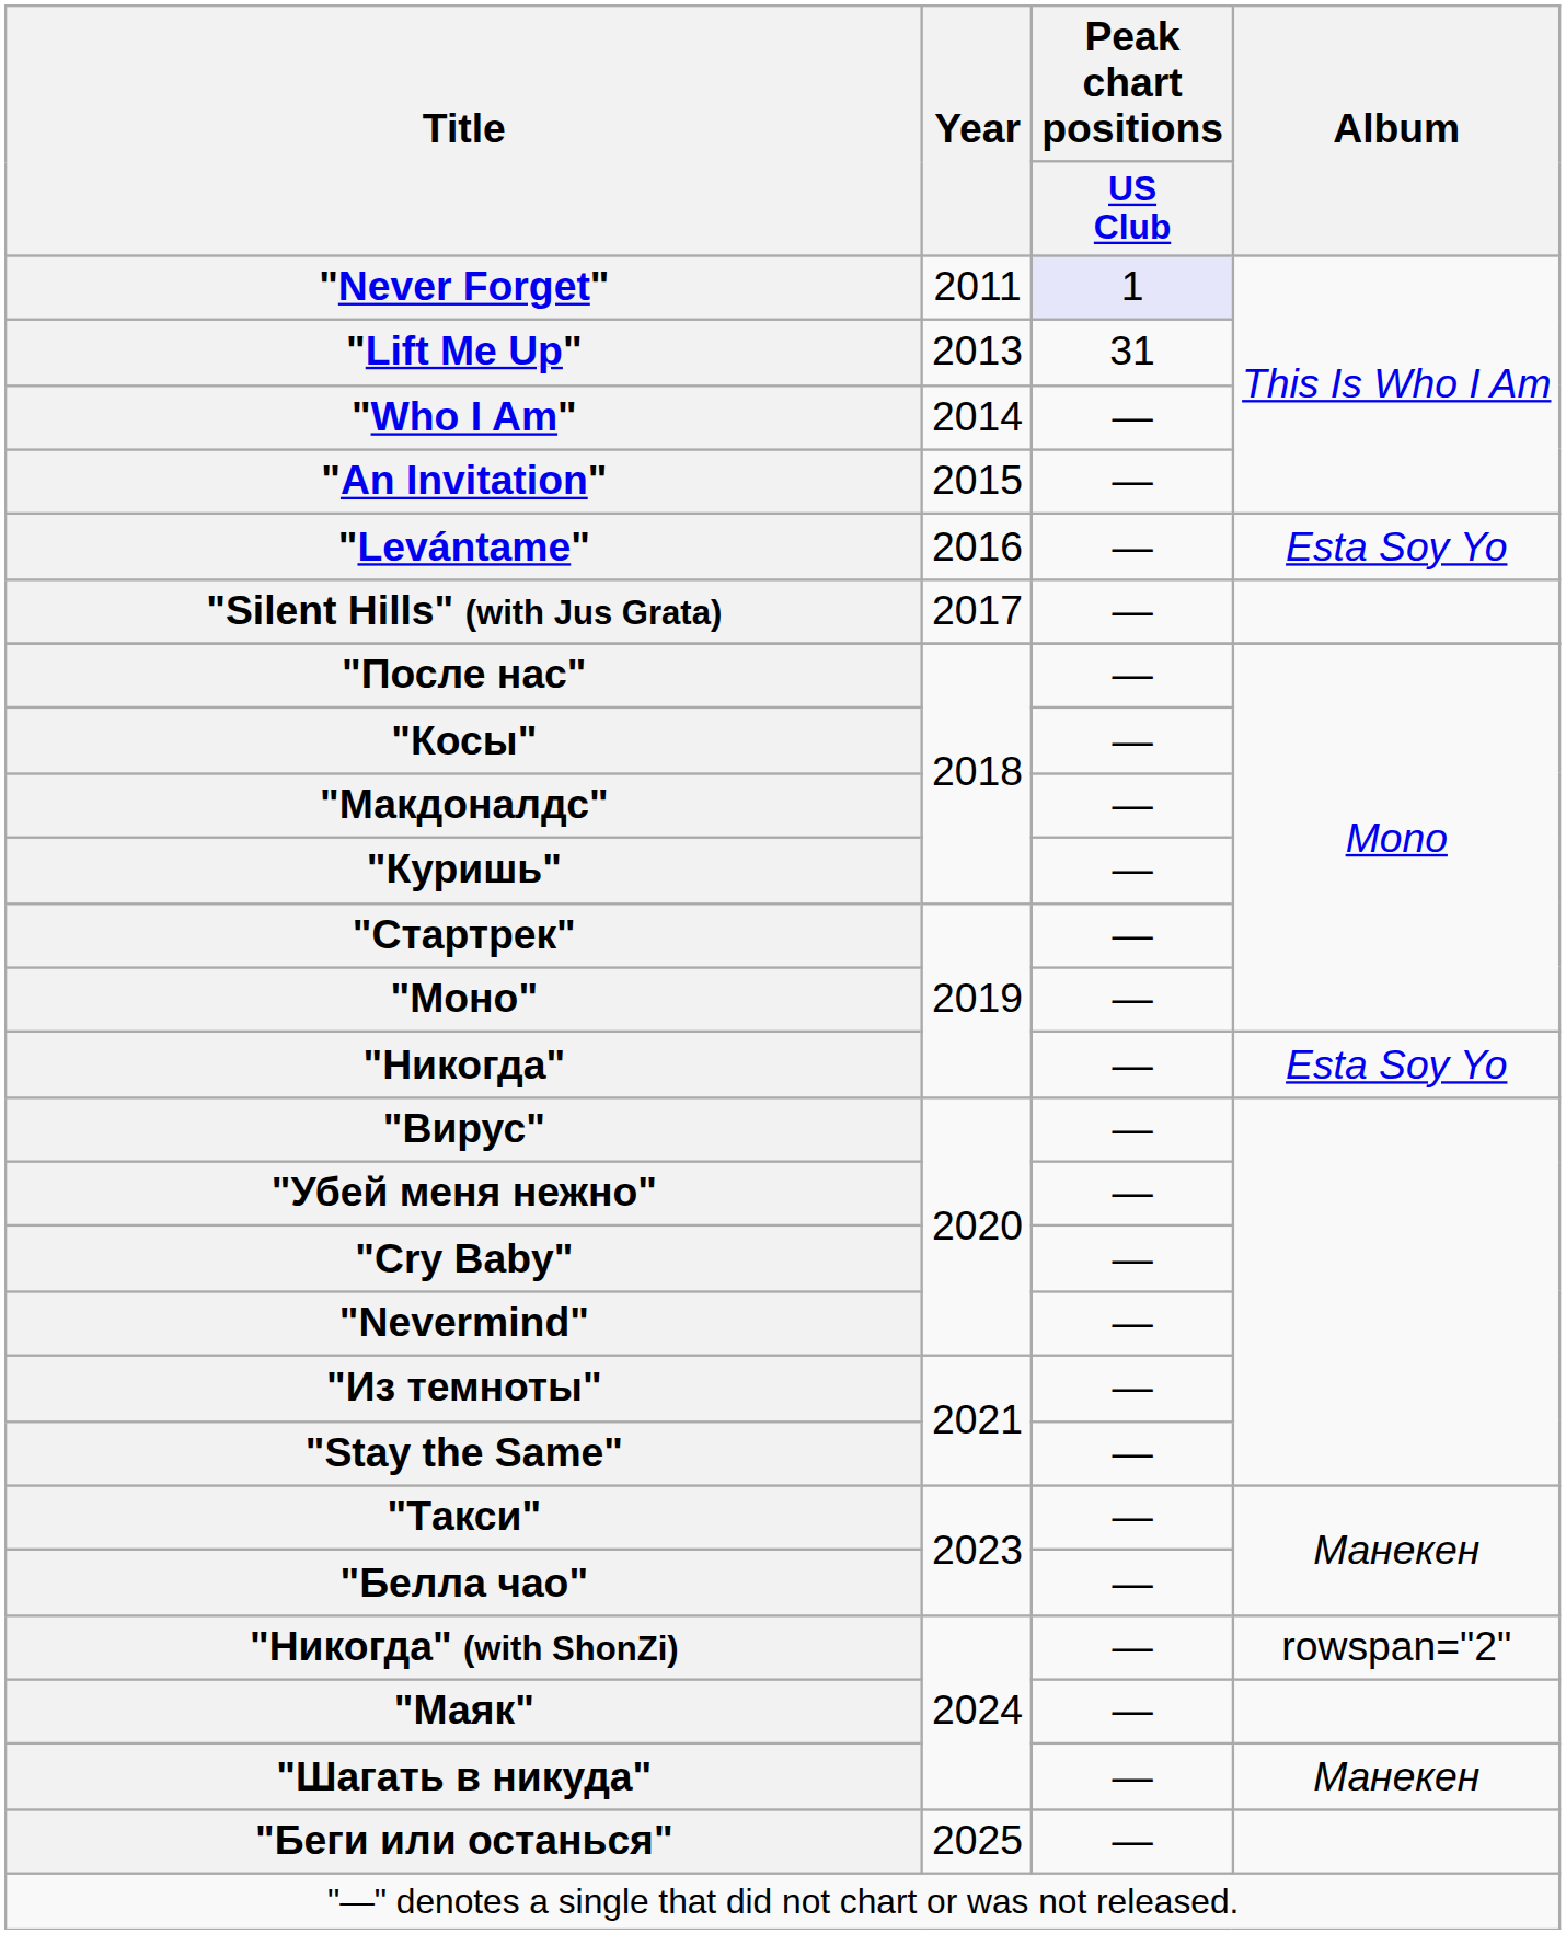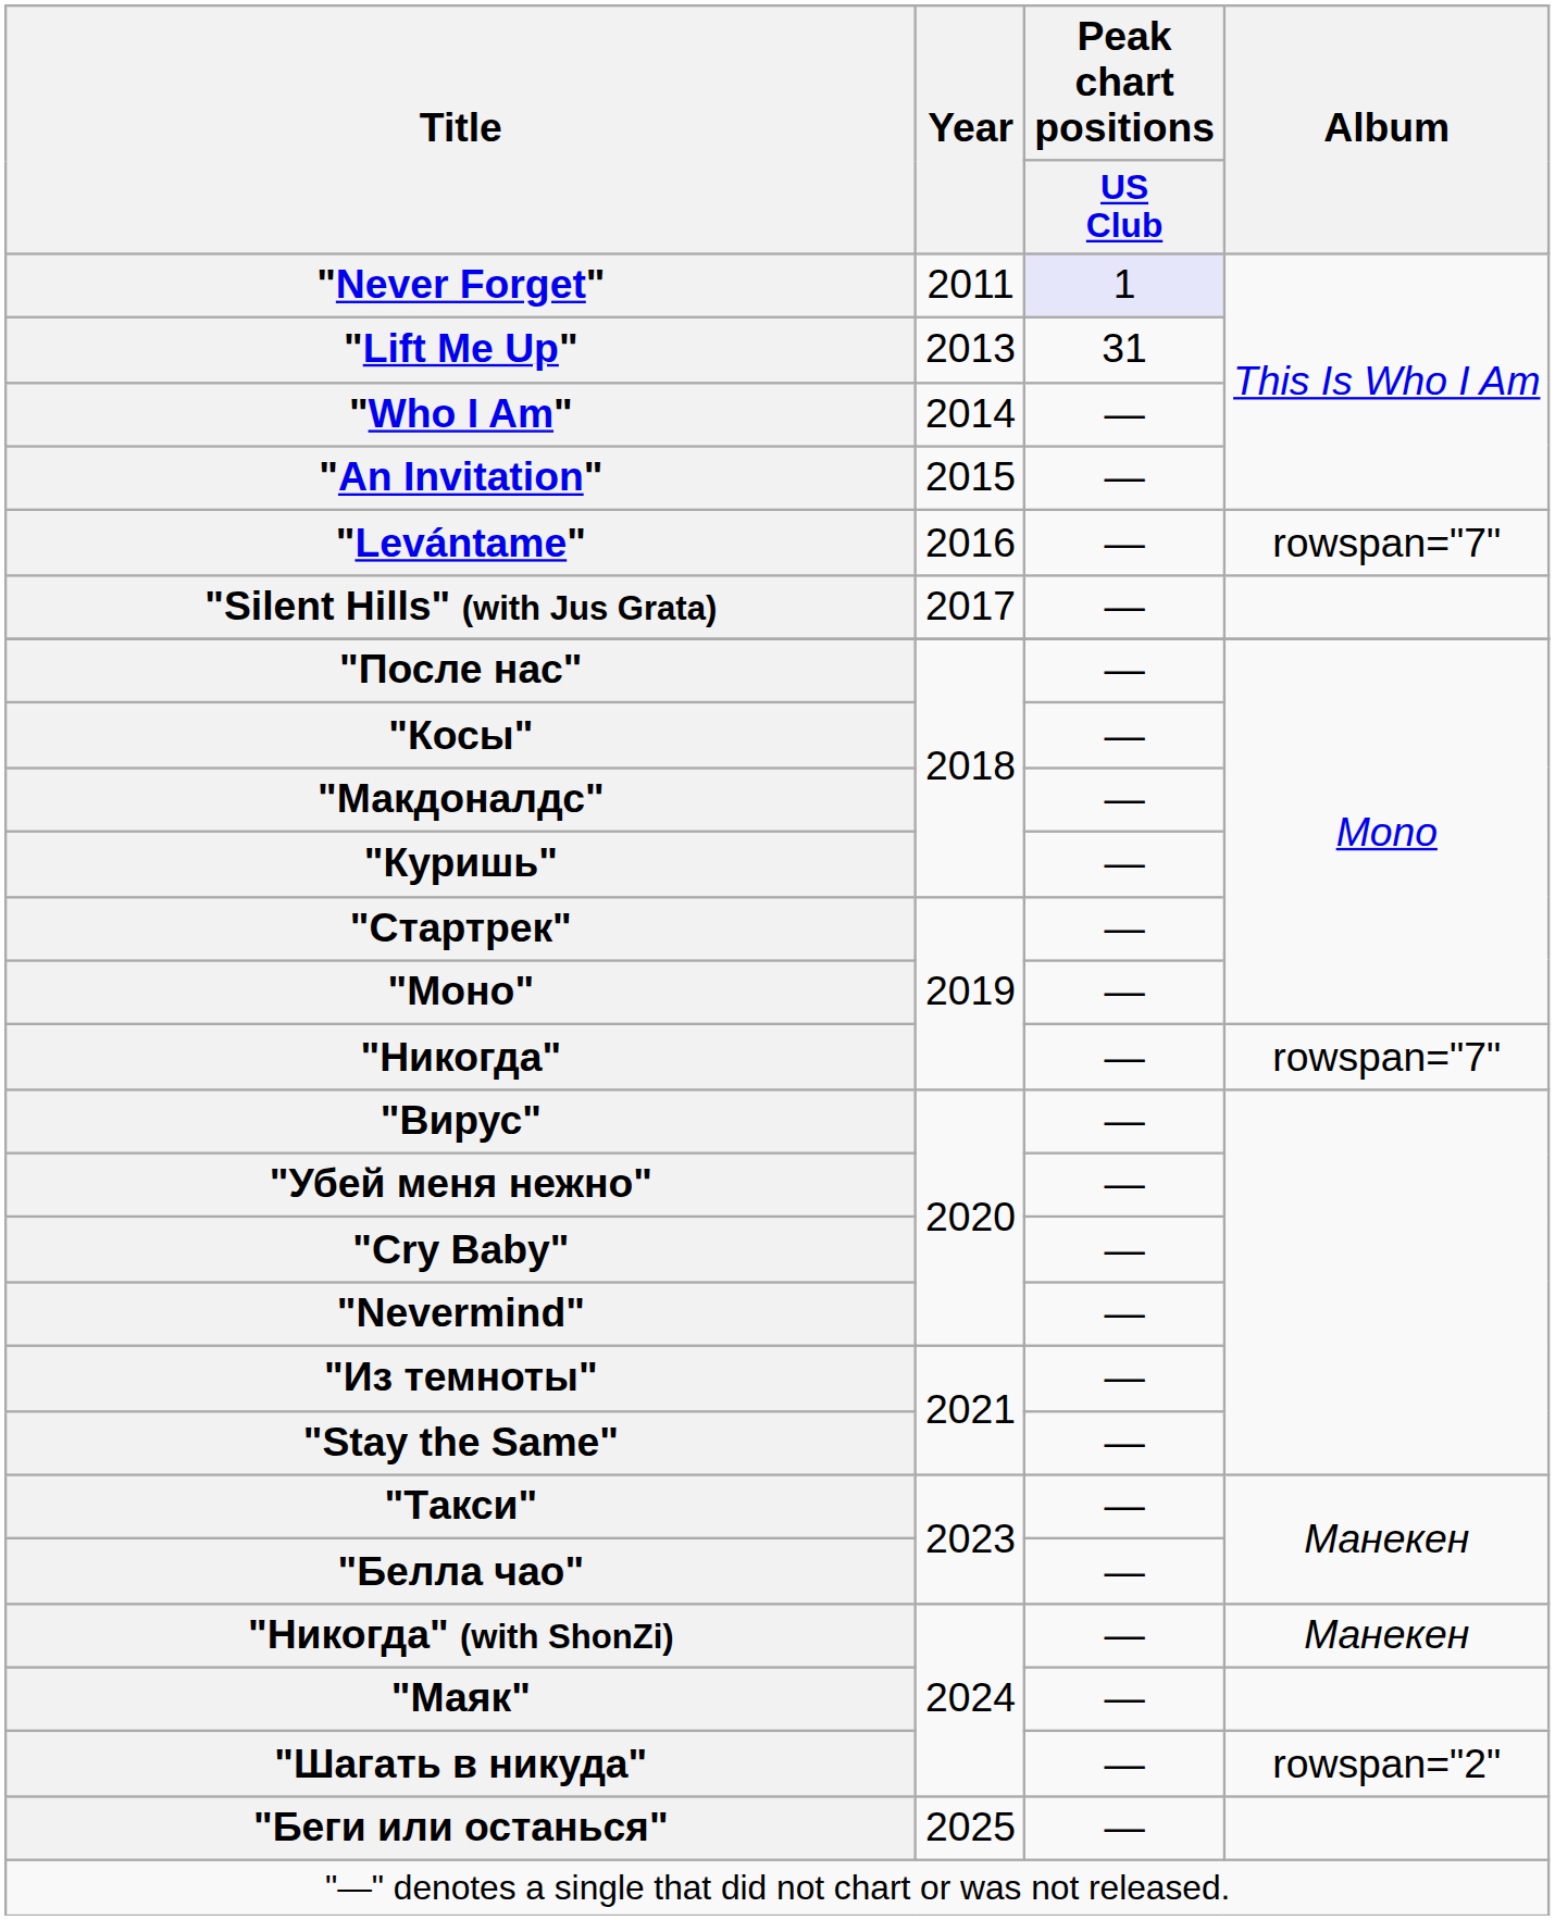"Levántame" | Album: Esta Soy Yo -> rowspan="7"
"Никогда" | Album: Esta Soy Yo -> rowspan="7"
"Никогда" (with ShonZi) | Album: rowspan="2" -> Mанекен
"Шагать в никуда" | Album: Mанекен -> rowspan="2"
